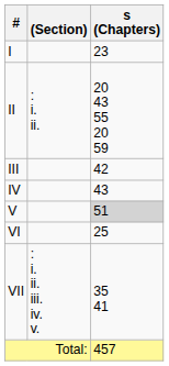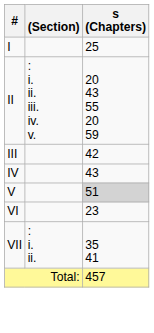I | s (Chapters): 23 -> 25
II | (Section): : i. ii. -> : i. ii. iii. iv. v.
VI | s (Chapters): 25 -> 23
VII | (Section): : i. ii. iii. iv. v. -> : i. ii.
